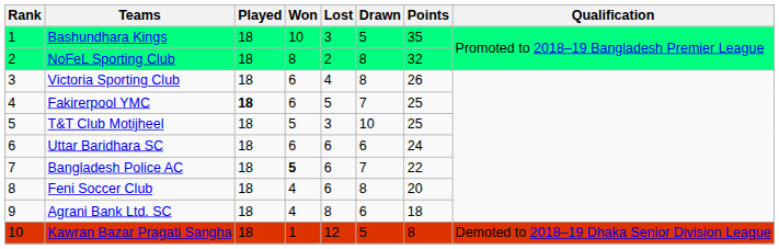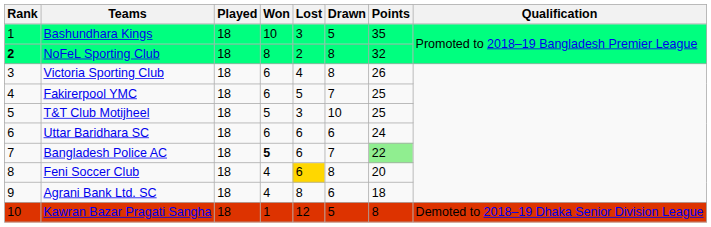NoFeL Sporting Club | Rank: normal -> bold
Fakirerpool YMC | Played: bold -> normal
Bangladesh Police AC | Points: no background -> lightgreen background
Feni Soccer Club | Lost: no background -> gold background
